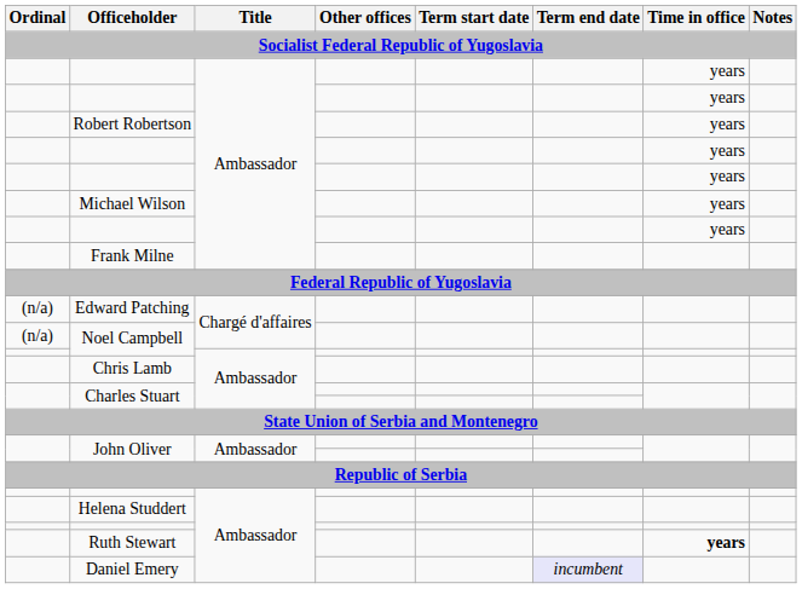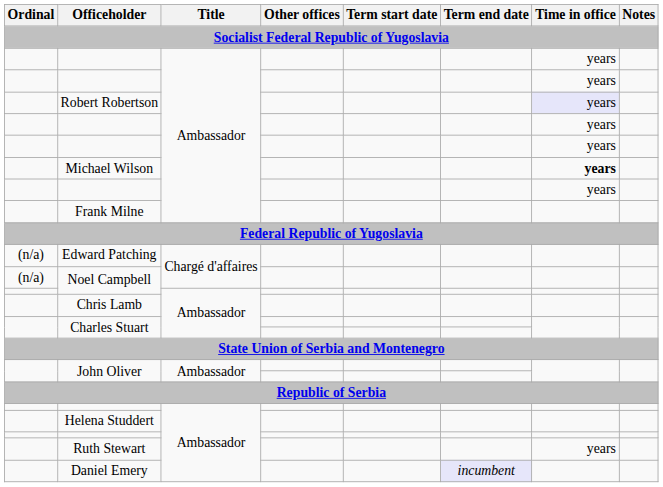Robert Robertson | Time in office: no background -> lavender background
Michael Wilson | Time in office: normal -> bold
Ruth Stewart | Time in office: bold -> normal
